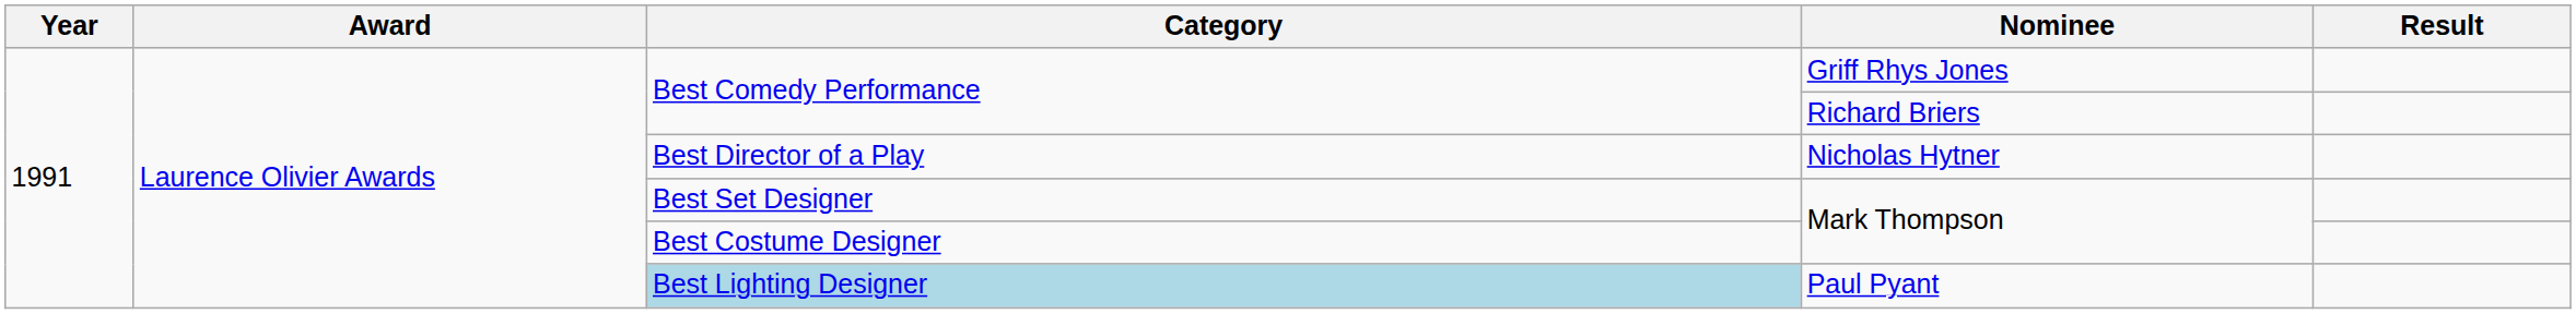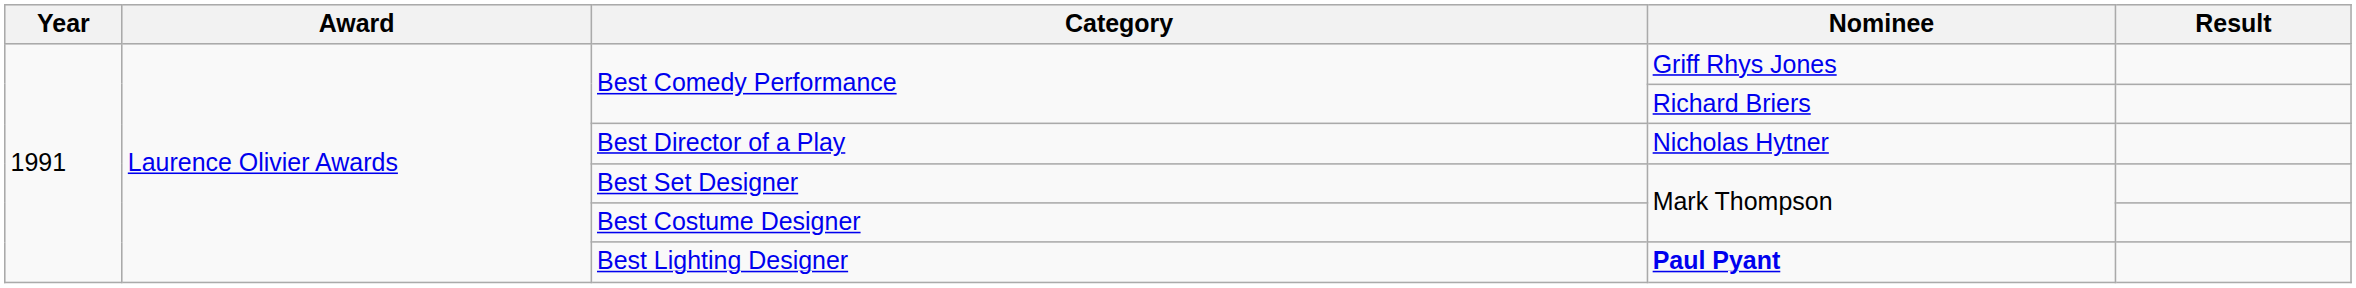Best Lighting Designer | Category: lightblue background -> no background
Best Lighting Designer | Nominee: normal -> bold
